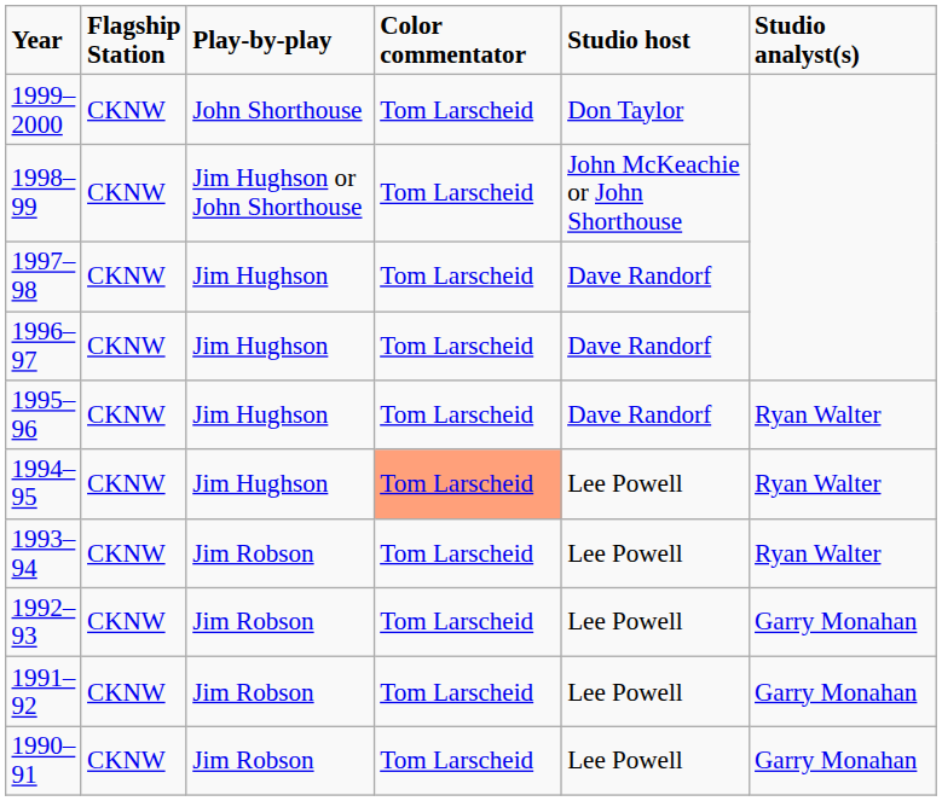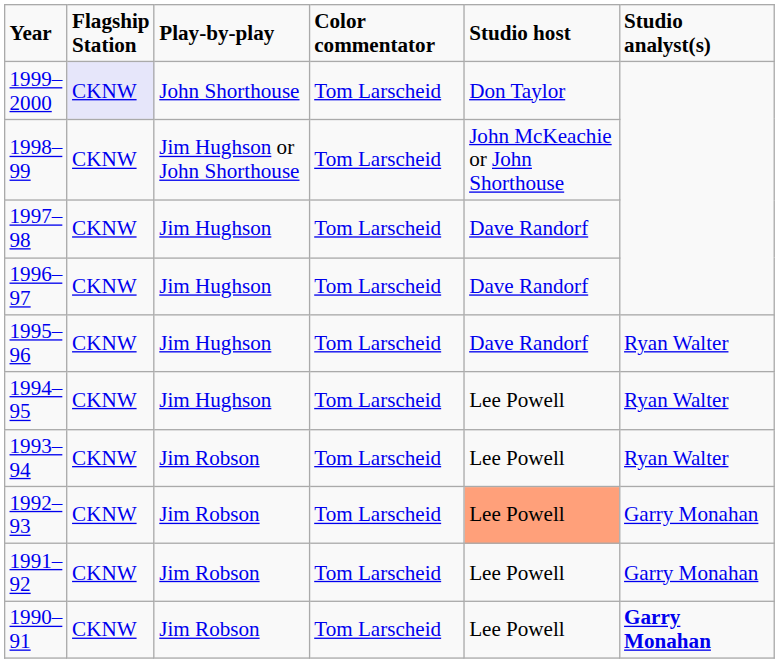1999–2000 | Flagship Station: no background -> lavender background
1994–95 | Color commentator: lightsalmon background -> no background
1992–93 | Studio host: no background -> lightsalmon background
1990–91 | Studio analyst(s): normal -> bold
